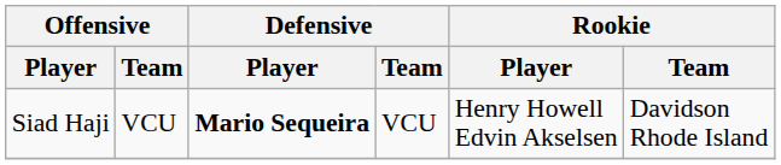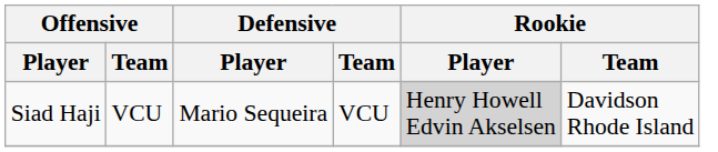Siad Haji | Defensive / Player: bold -> normal
Siad Haji | Rookie / Player: no background -> lightgrey background
